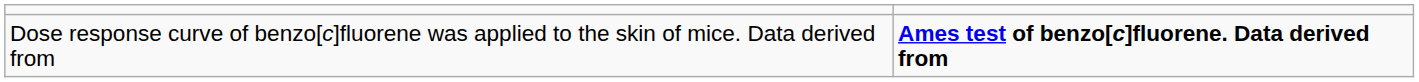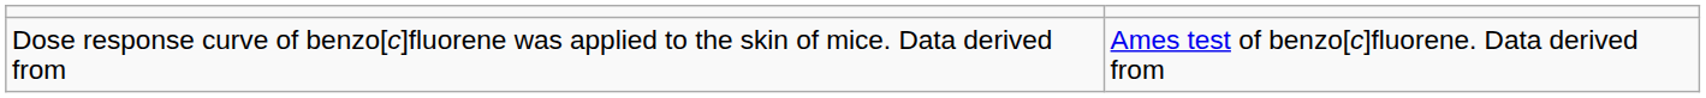row 2 | column 2: bold -> normal
